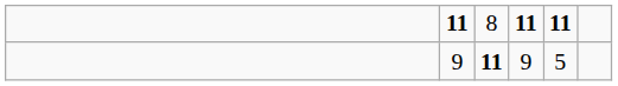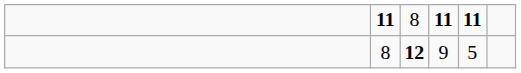row 2 | column 2: 9 -> 8
row 2 | column 3: 11 -> 12
